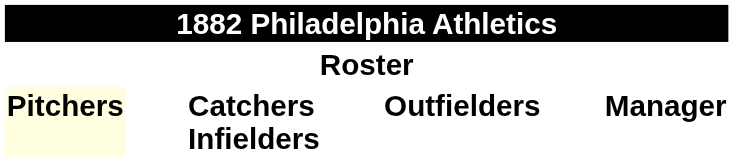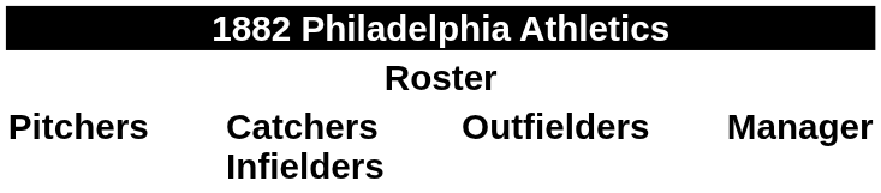Pitchers | column 1: lightyellow background -> no background
